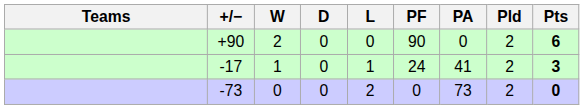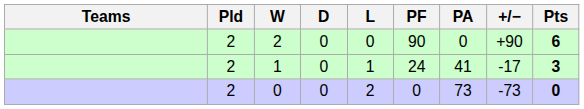columns swapped: Pld <-> +/−
